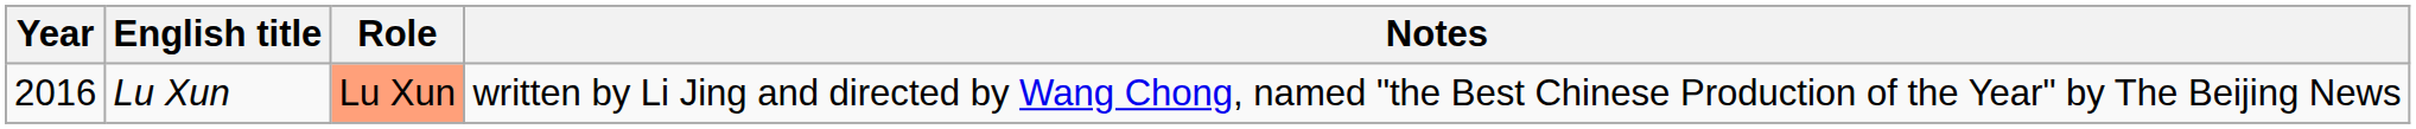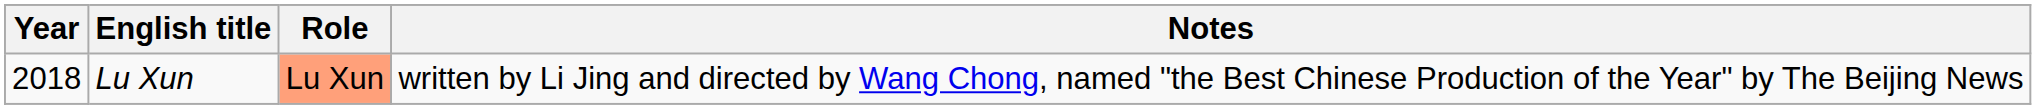row 2 | Year: 2016 -> 2018
